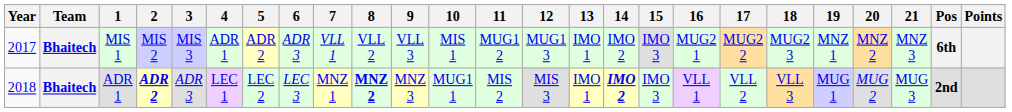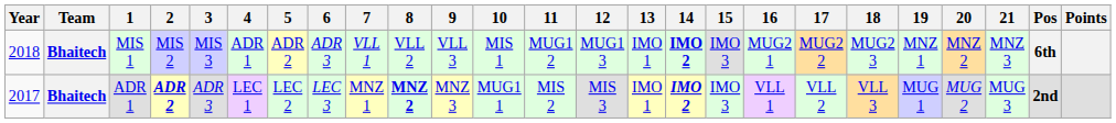row 2 | Year: 2017 -> 2018
row 2 | 14: normal -> bold
row 3 | Year: 2018 -> 2017
